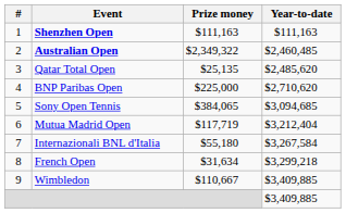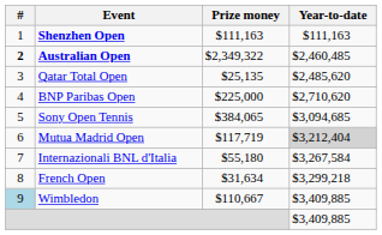Australian Open | #: normal -> bold
Mutua Madrid Open | Year-to-date: no background -> lightgrey background
Wimbledon | #: no background -> lightblue background
